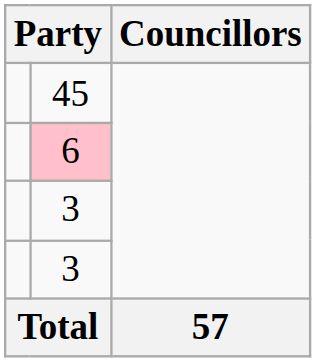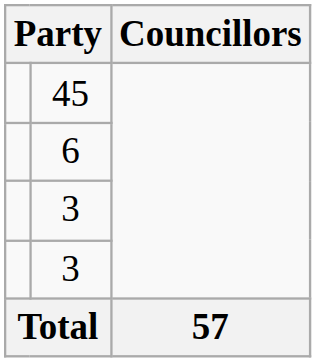6 | column 2: pink background -> no background
